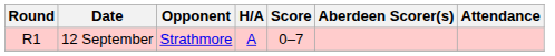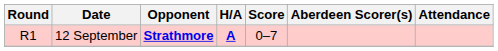12 September | Opponent: normal -> bold
12 September | H/A: normal -> bold
